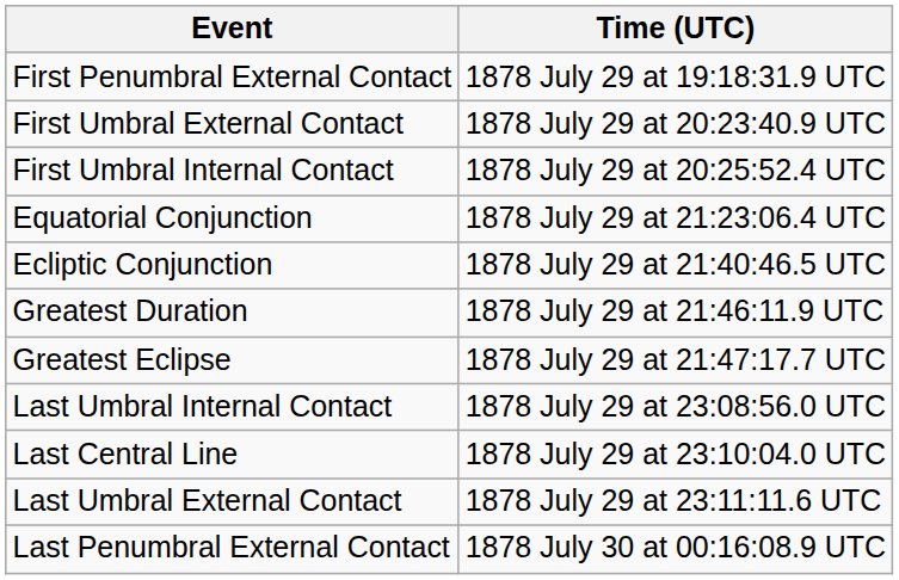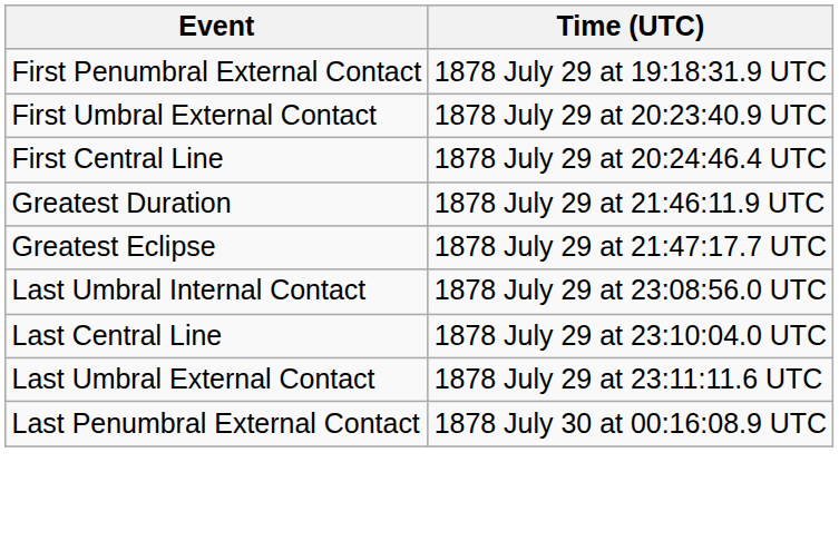+ row: First Central Line | 1878 July 29 at 20:24:46.4 UTC
- row: First Umbral Internal Contact | 1878 July 29 at 20:25:52.4 UTC
- row: Equatorial Conjunction | 1878 July 29 at 21:23:06.4 UTC
- row: Ecliptic Conjunction | 1878 July 29 at 21:40:46.5 UTC
